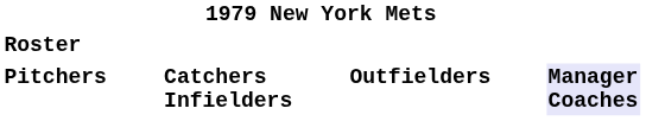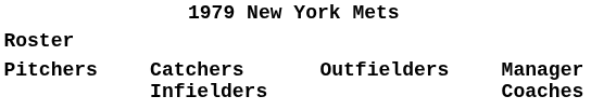Pitchers | column 4: lavender background -> no background
